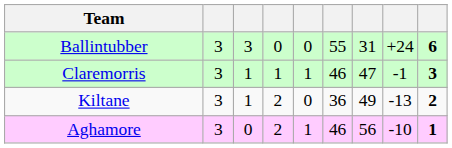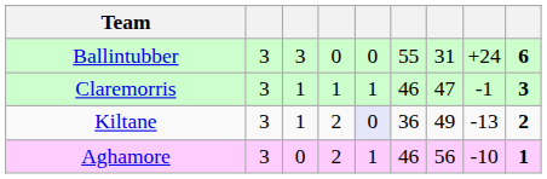Kiltane | column 5: no background -> lavender background
